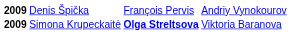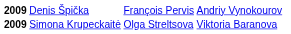2009 / Simona Krupeckaitė | column 3: bold -> normal
